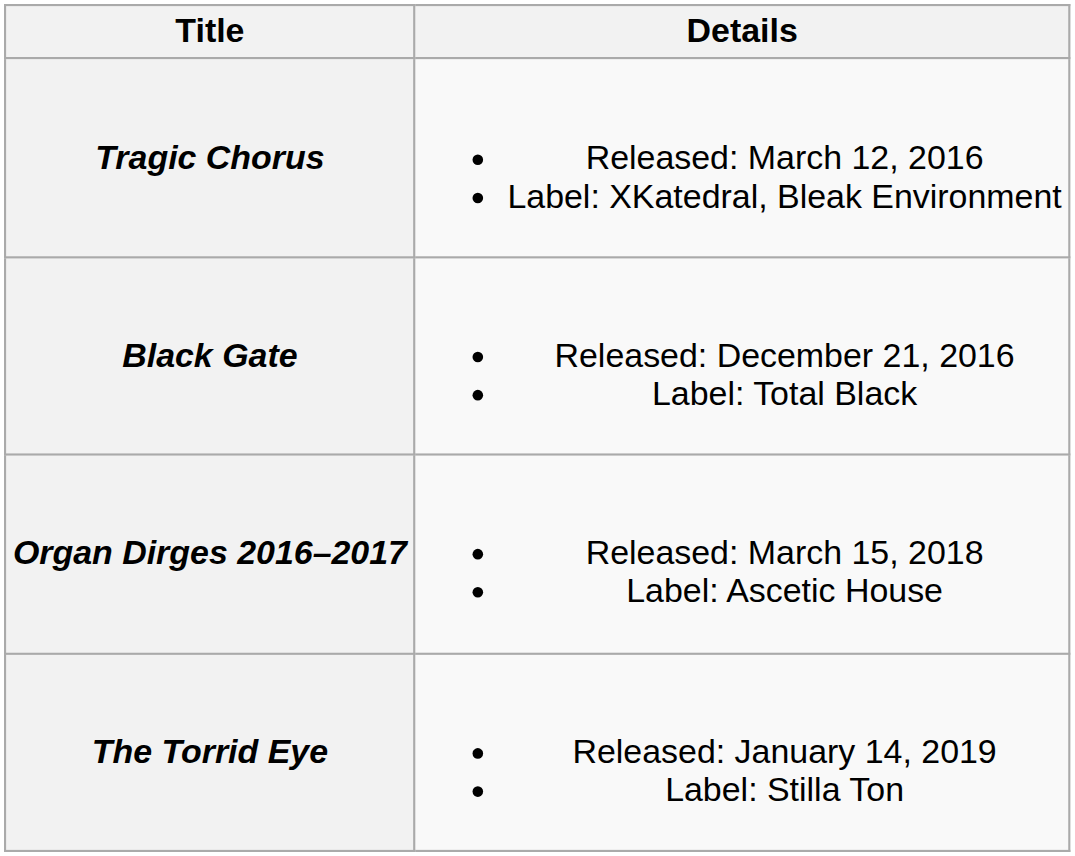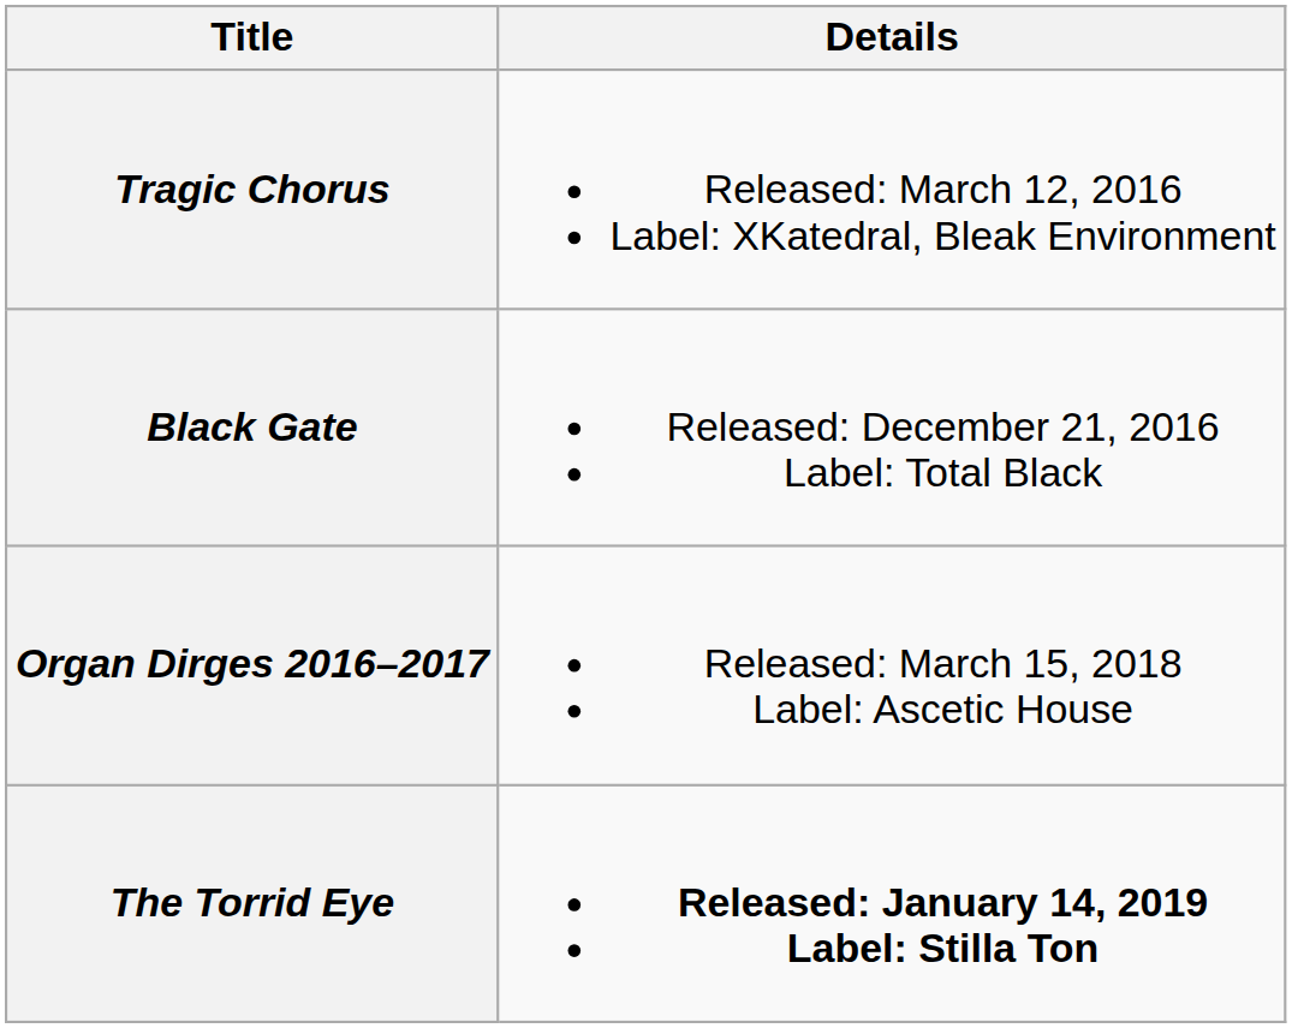The Torrid Eye | Details: normal -> bold
